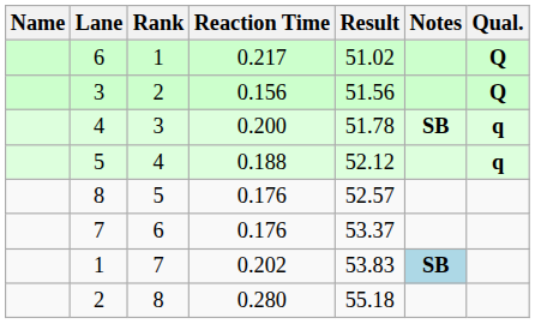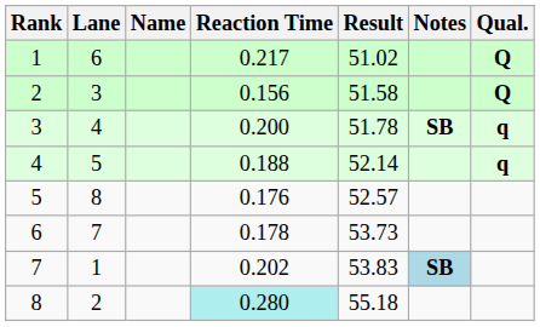columns swapped: Rank <-> Name
row 3 | Result: 51.56 -> 51.58
row 5 | Result: 52.12 -> 52.14
row 7 | Reaction Time: 0.176 -> 0.178
row 7 | Result: 53.37 -> 53.73
row 9 | Reaction Time: no background -> paleturquoise background
